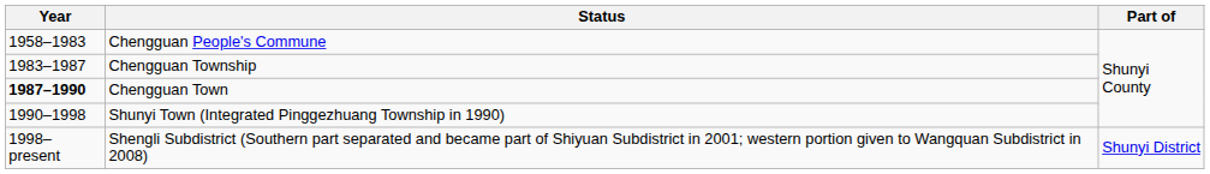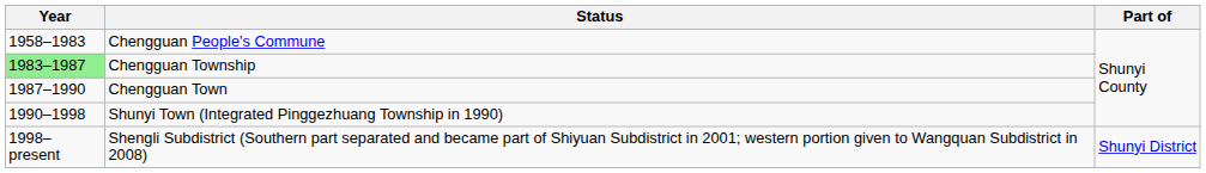Chengguan Township | Year: no background -> lightgreen background
Chengguan Town | Year: bold -> normal
